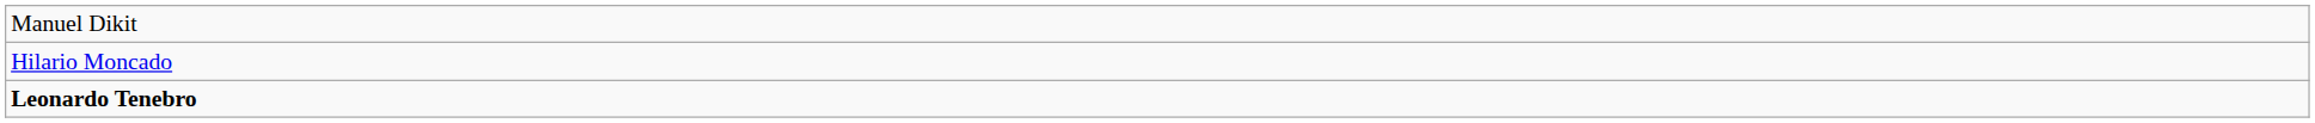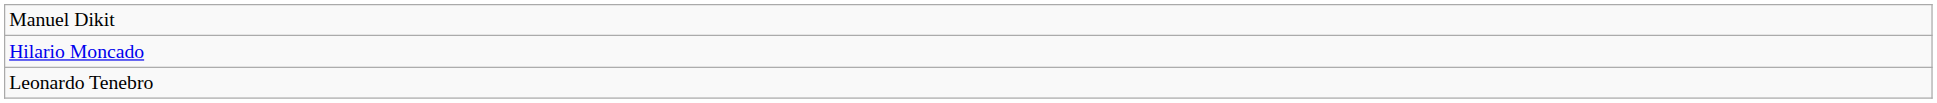row 3 | column 1: bold -> normal
